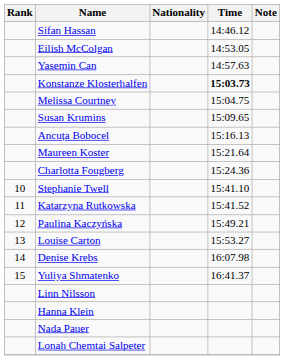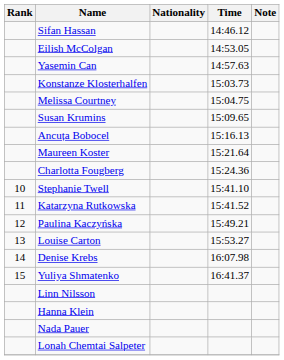Konstanze Klosterhalfen | Time: bold -> normal
